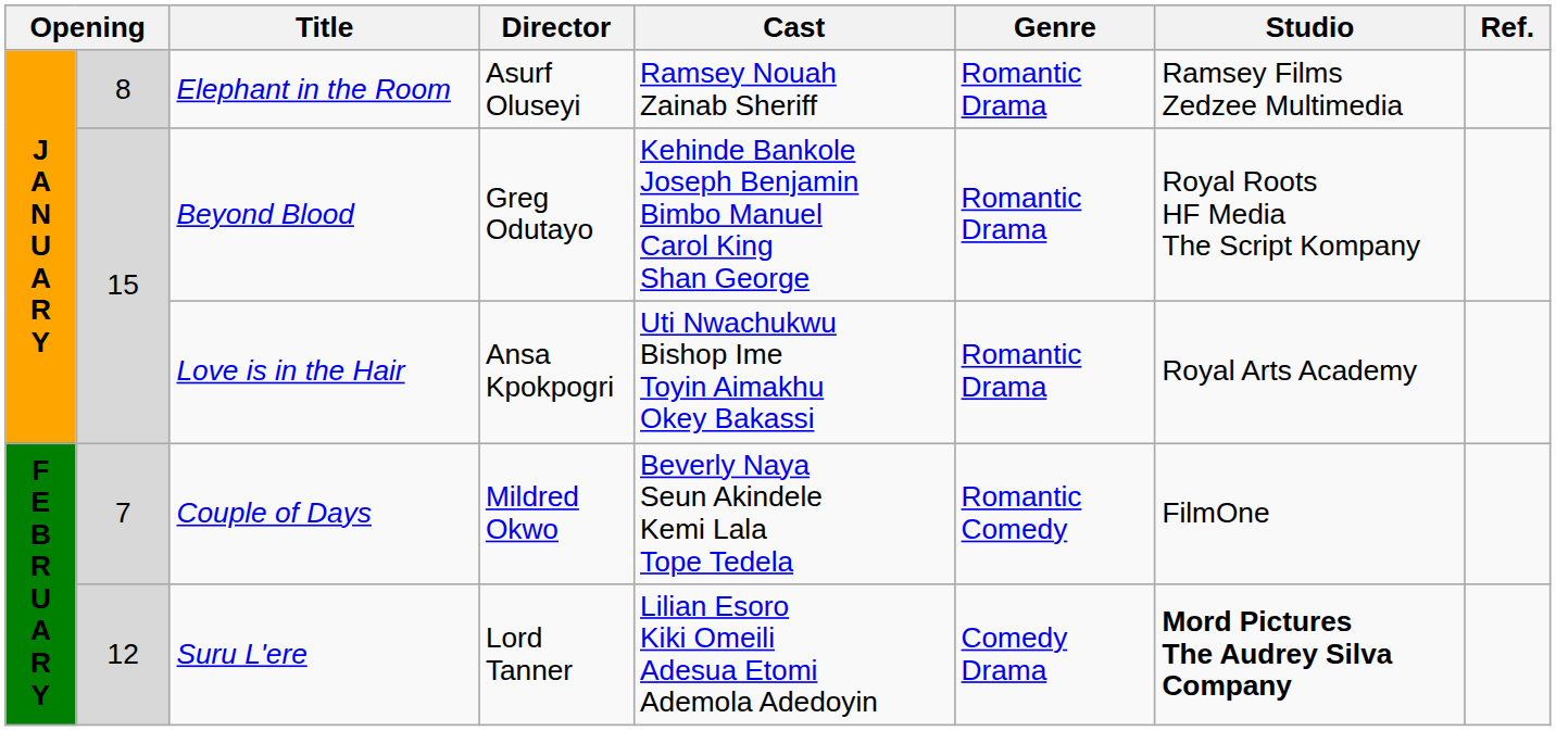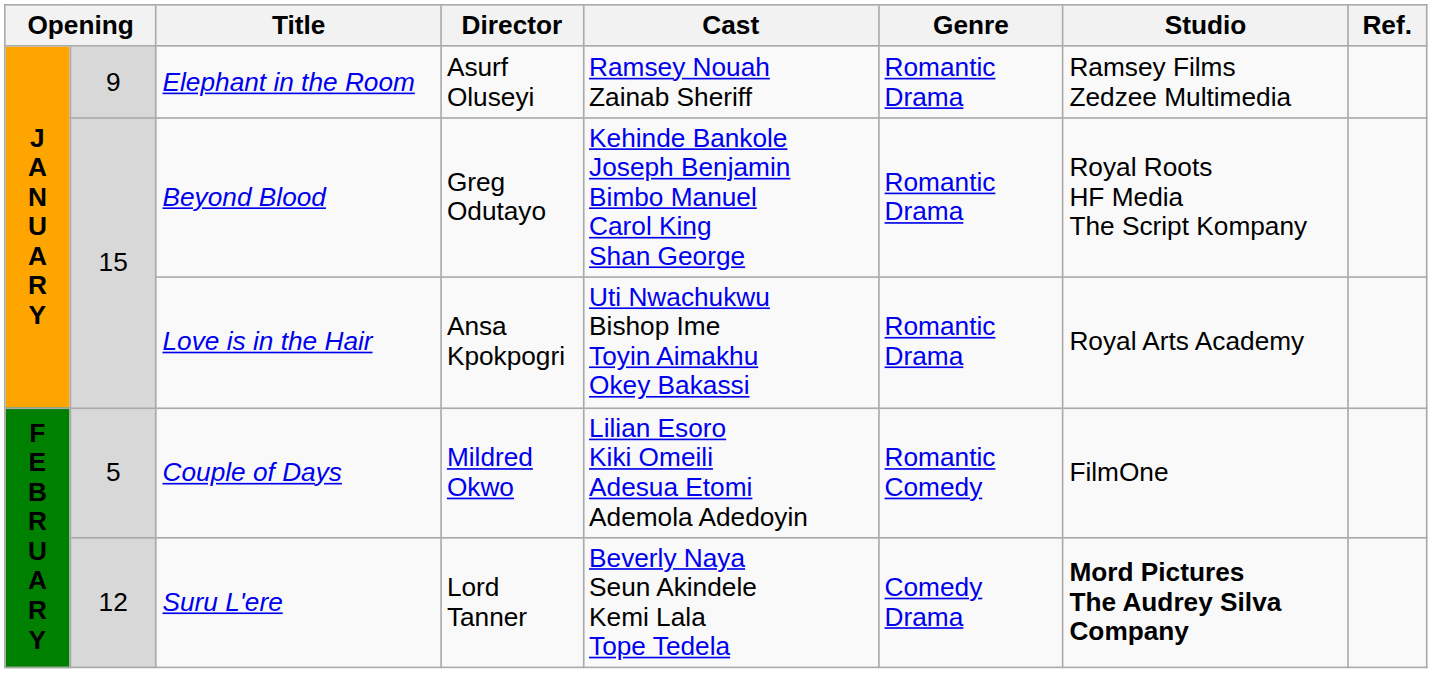Elephant in the Room | column 2: 8 -> 9
Couple of Days | column 2: 7 -> 5
Couple of Days | Cast: Beverly Naya Seun Akindele Kemi Lala Tope Tedela -> Lilian Esoro Kiki Omeili Adesua Etomi Ademola Adedoyin
Suru L'ere | Cast: Lilian Esoro Kiki Omeili Adesua Etomi Ademola Adedoyin -> Beverly Naya Seun Akindele Kemi Lala Tope Tedela
